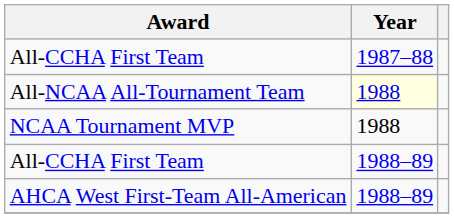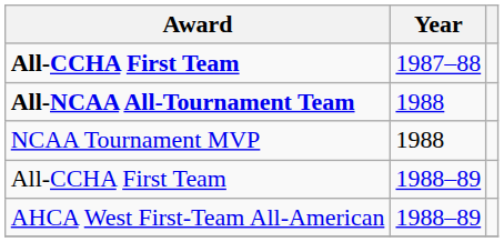All-CCHA First Team / 1987–88 | Award: normal -> bold
All-NCAA All-Tournament Team | Award: normal -> bold
All-NCAA All-Tournament Team | Year: lightyellow background -> no background
